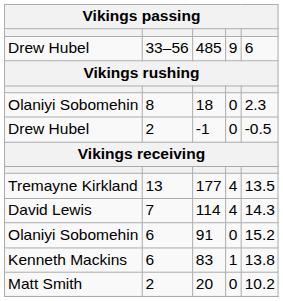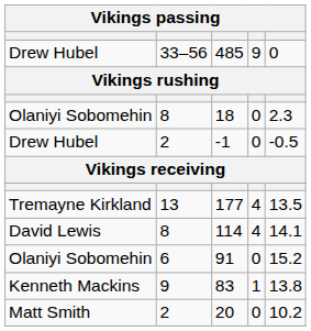485 | column 5: 6 -> 0
114 | column 2: 7 -> 8
114 | column 5: 14.3 -> 14.1
83 | column 2: 6 -> 9
